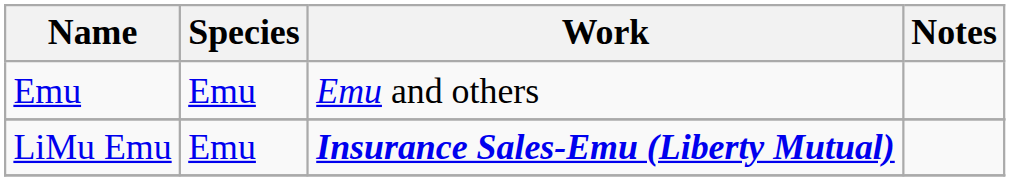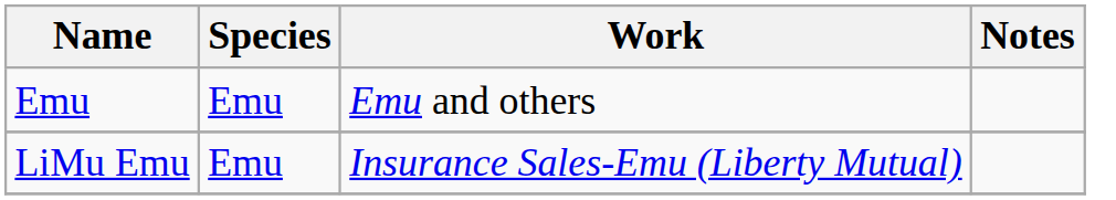LiMu Emu | Work: bold -> normal
